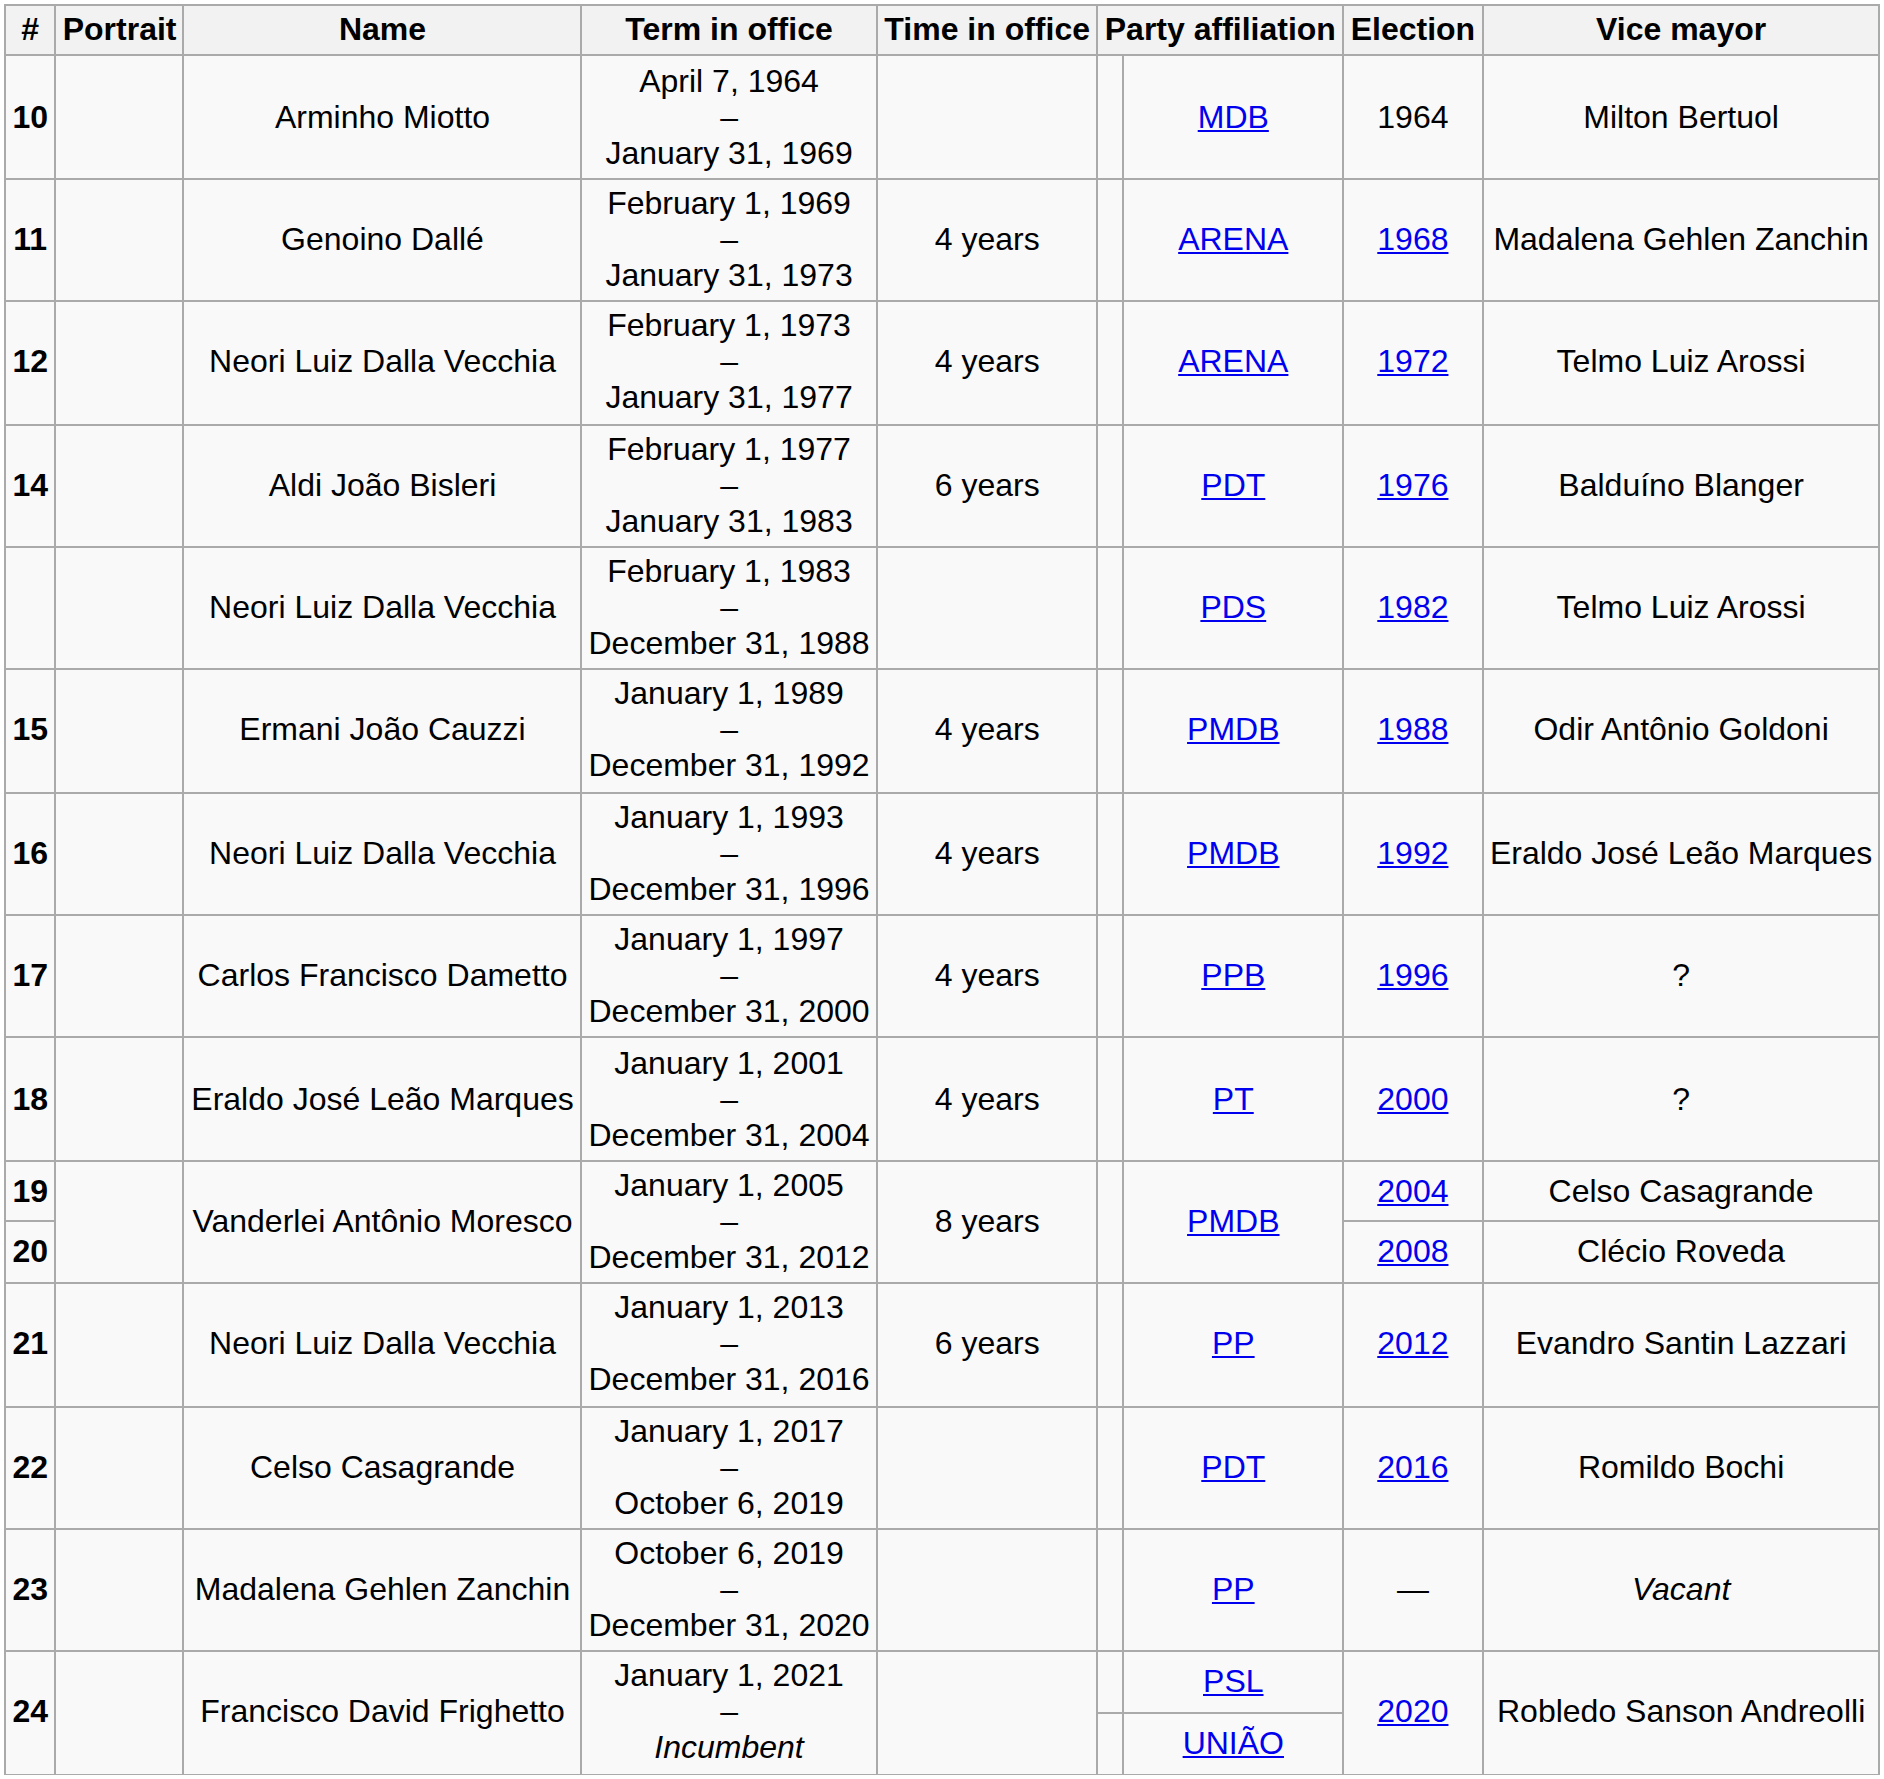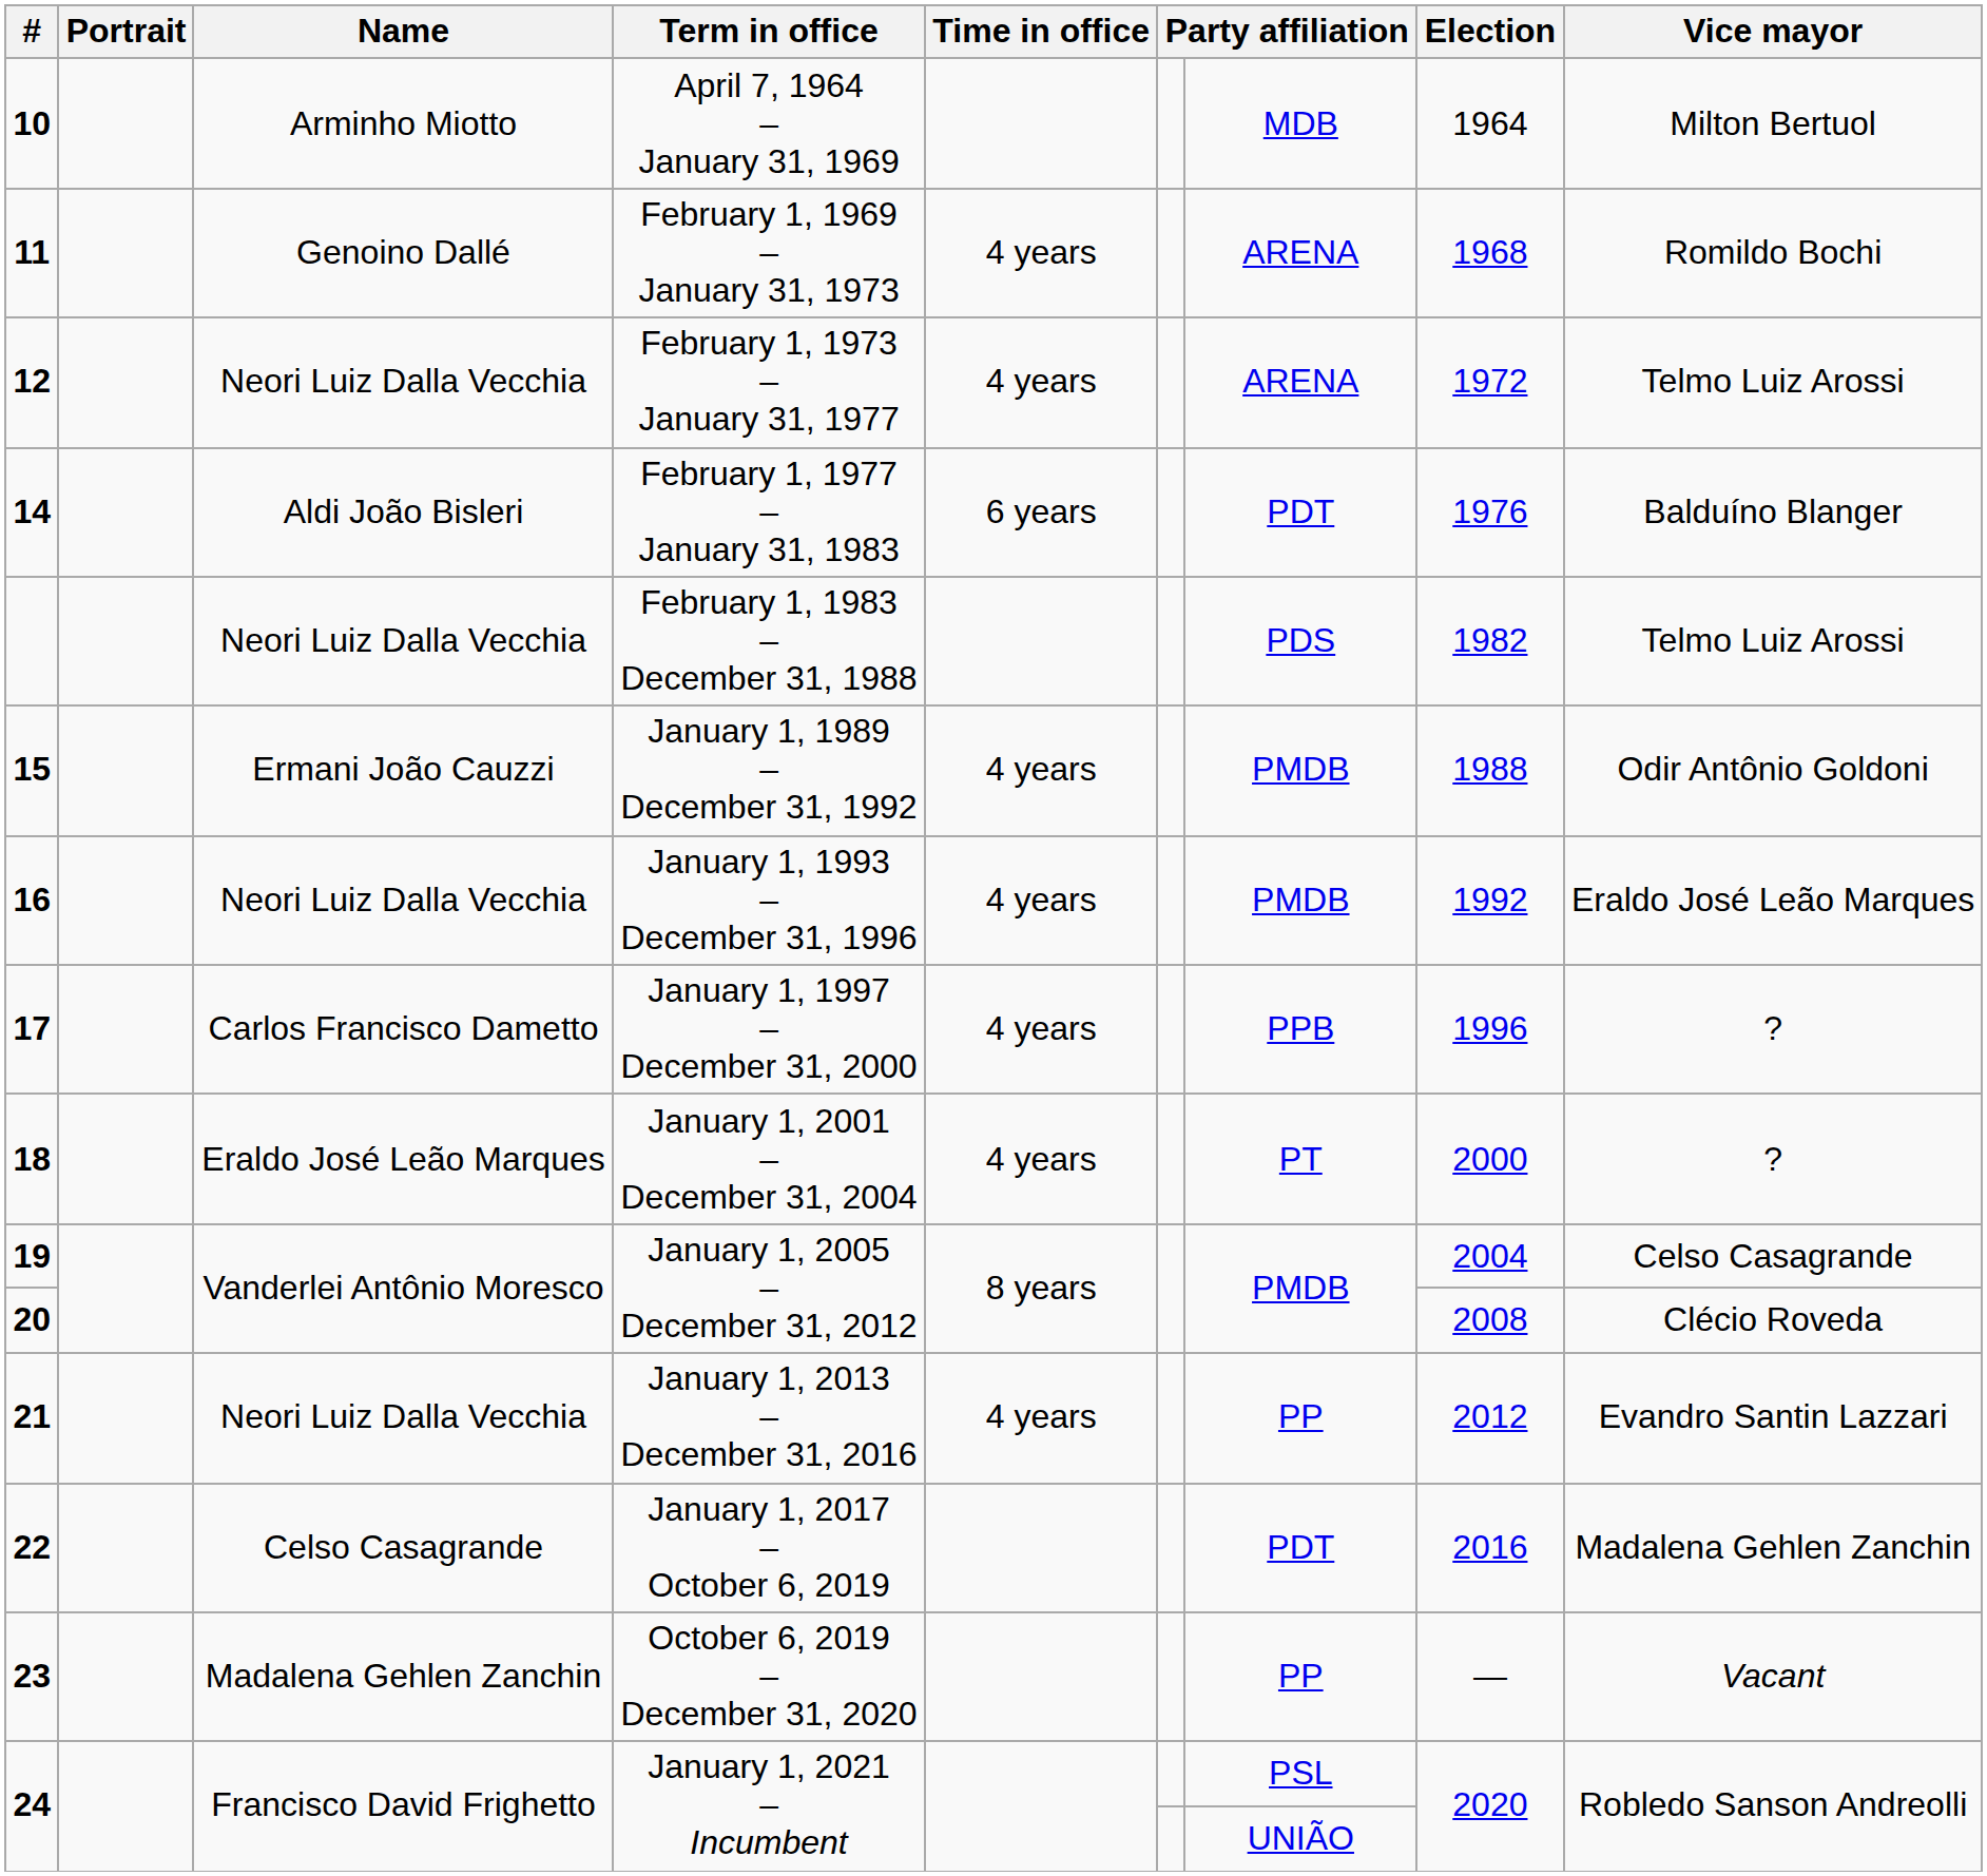11 | Vice mayor: Madalena Gehlen Zanchin -> Romildo Bochi
21 | Time in office: 6 years -> 4 years
22 | Vice mayor: Romildo Bochi -> Madalena Gehlen Zanchin
